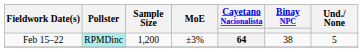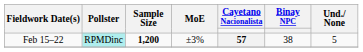Feb 15–22 | Sample Size: normal -> bold
Feb 15–22 | Cayetano Nacionalista: 64 -> 57
